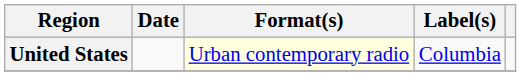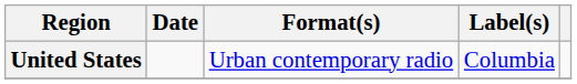United States | Format(s): lightyellow background -> no background
